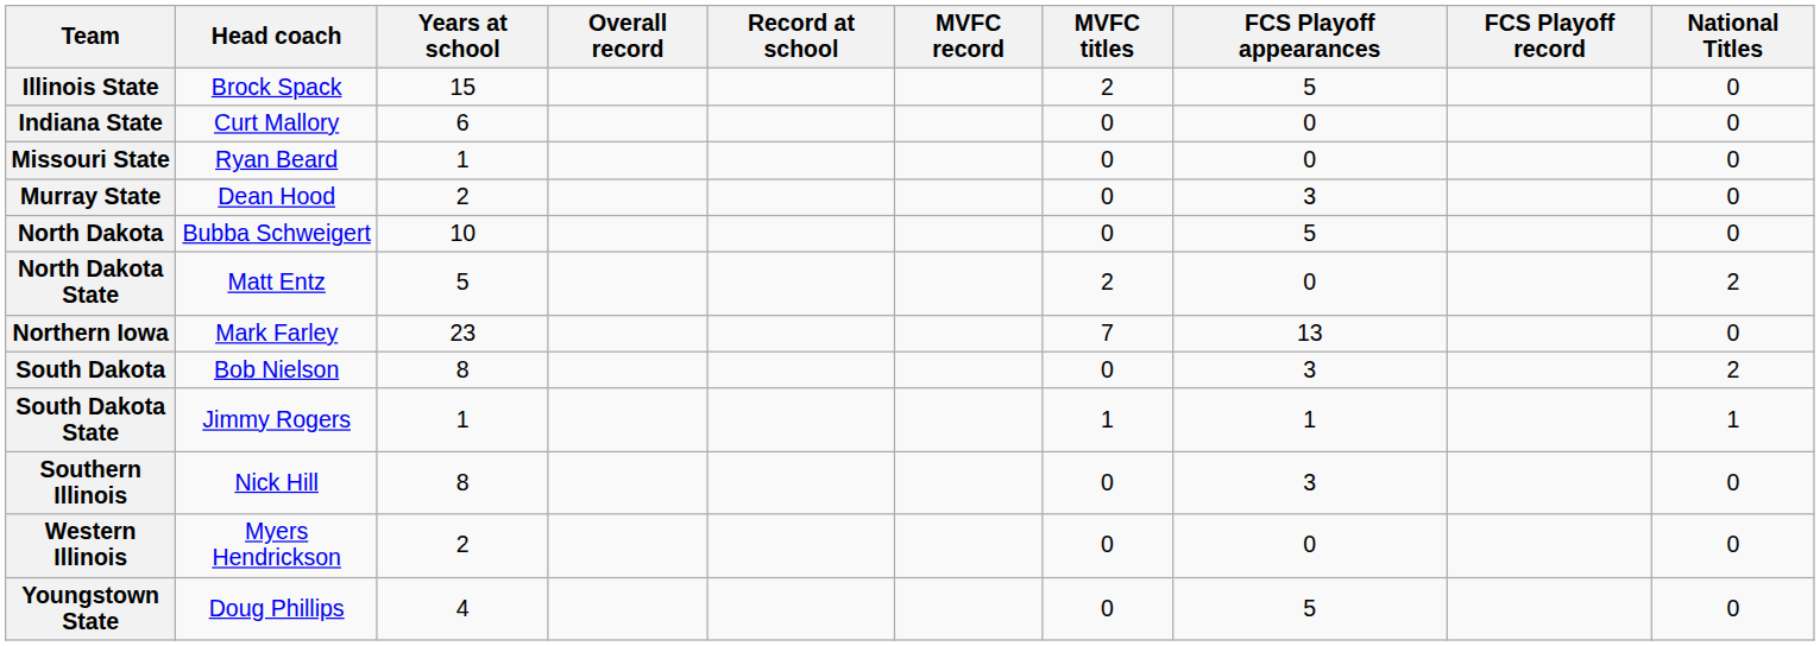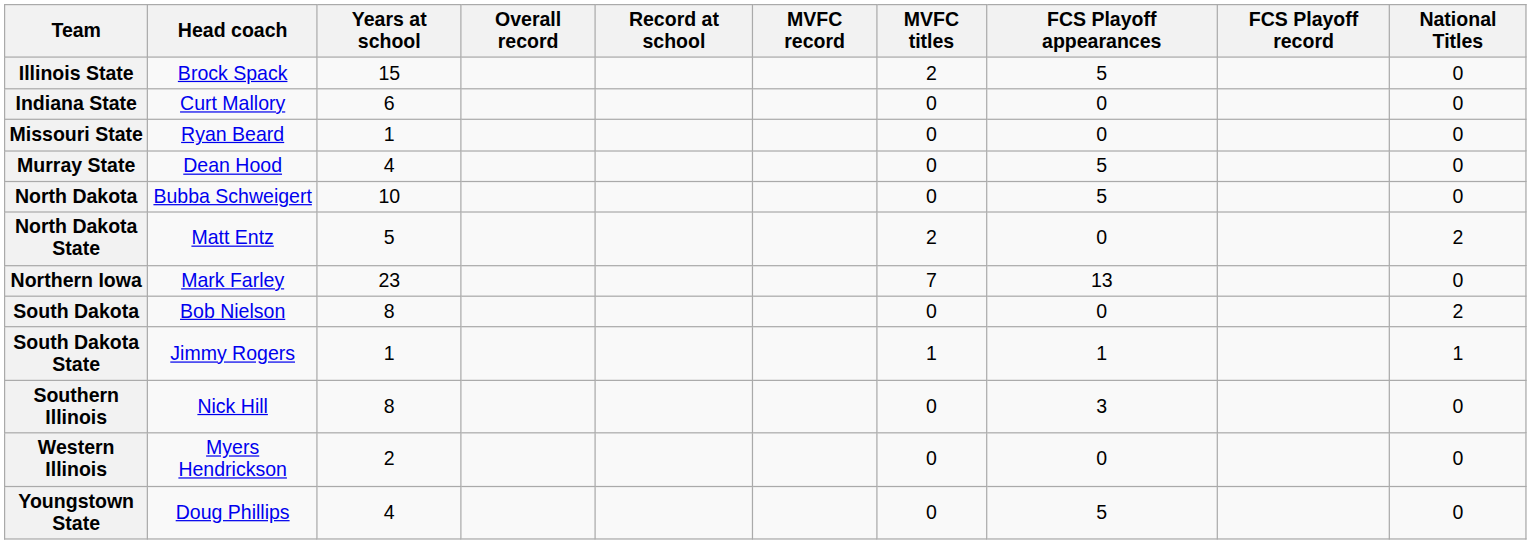Murray State | Years at school: 2 -> 4
Murray State | FCS Playoff appearances: 3 -> 5
South Dakota | FCS Playoff appearances: 3 -> 0
